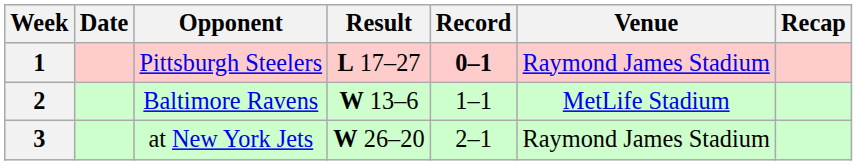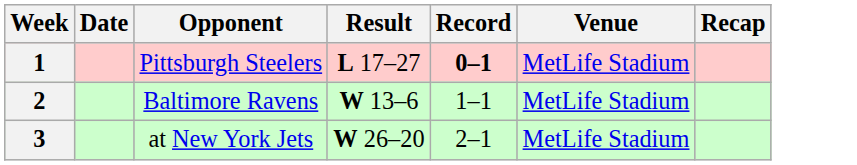1 | Venue: Raymond James Stadium -> MetLife Stadium
3 | Venue: Raymond James Stadium -> MetLife Stadium
